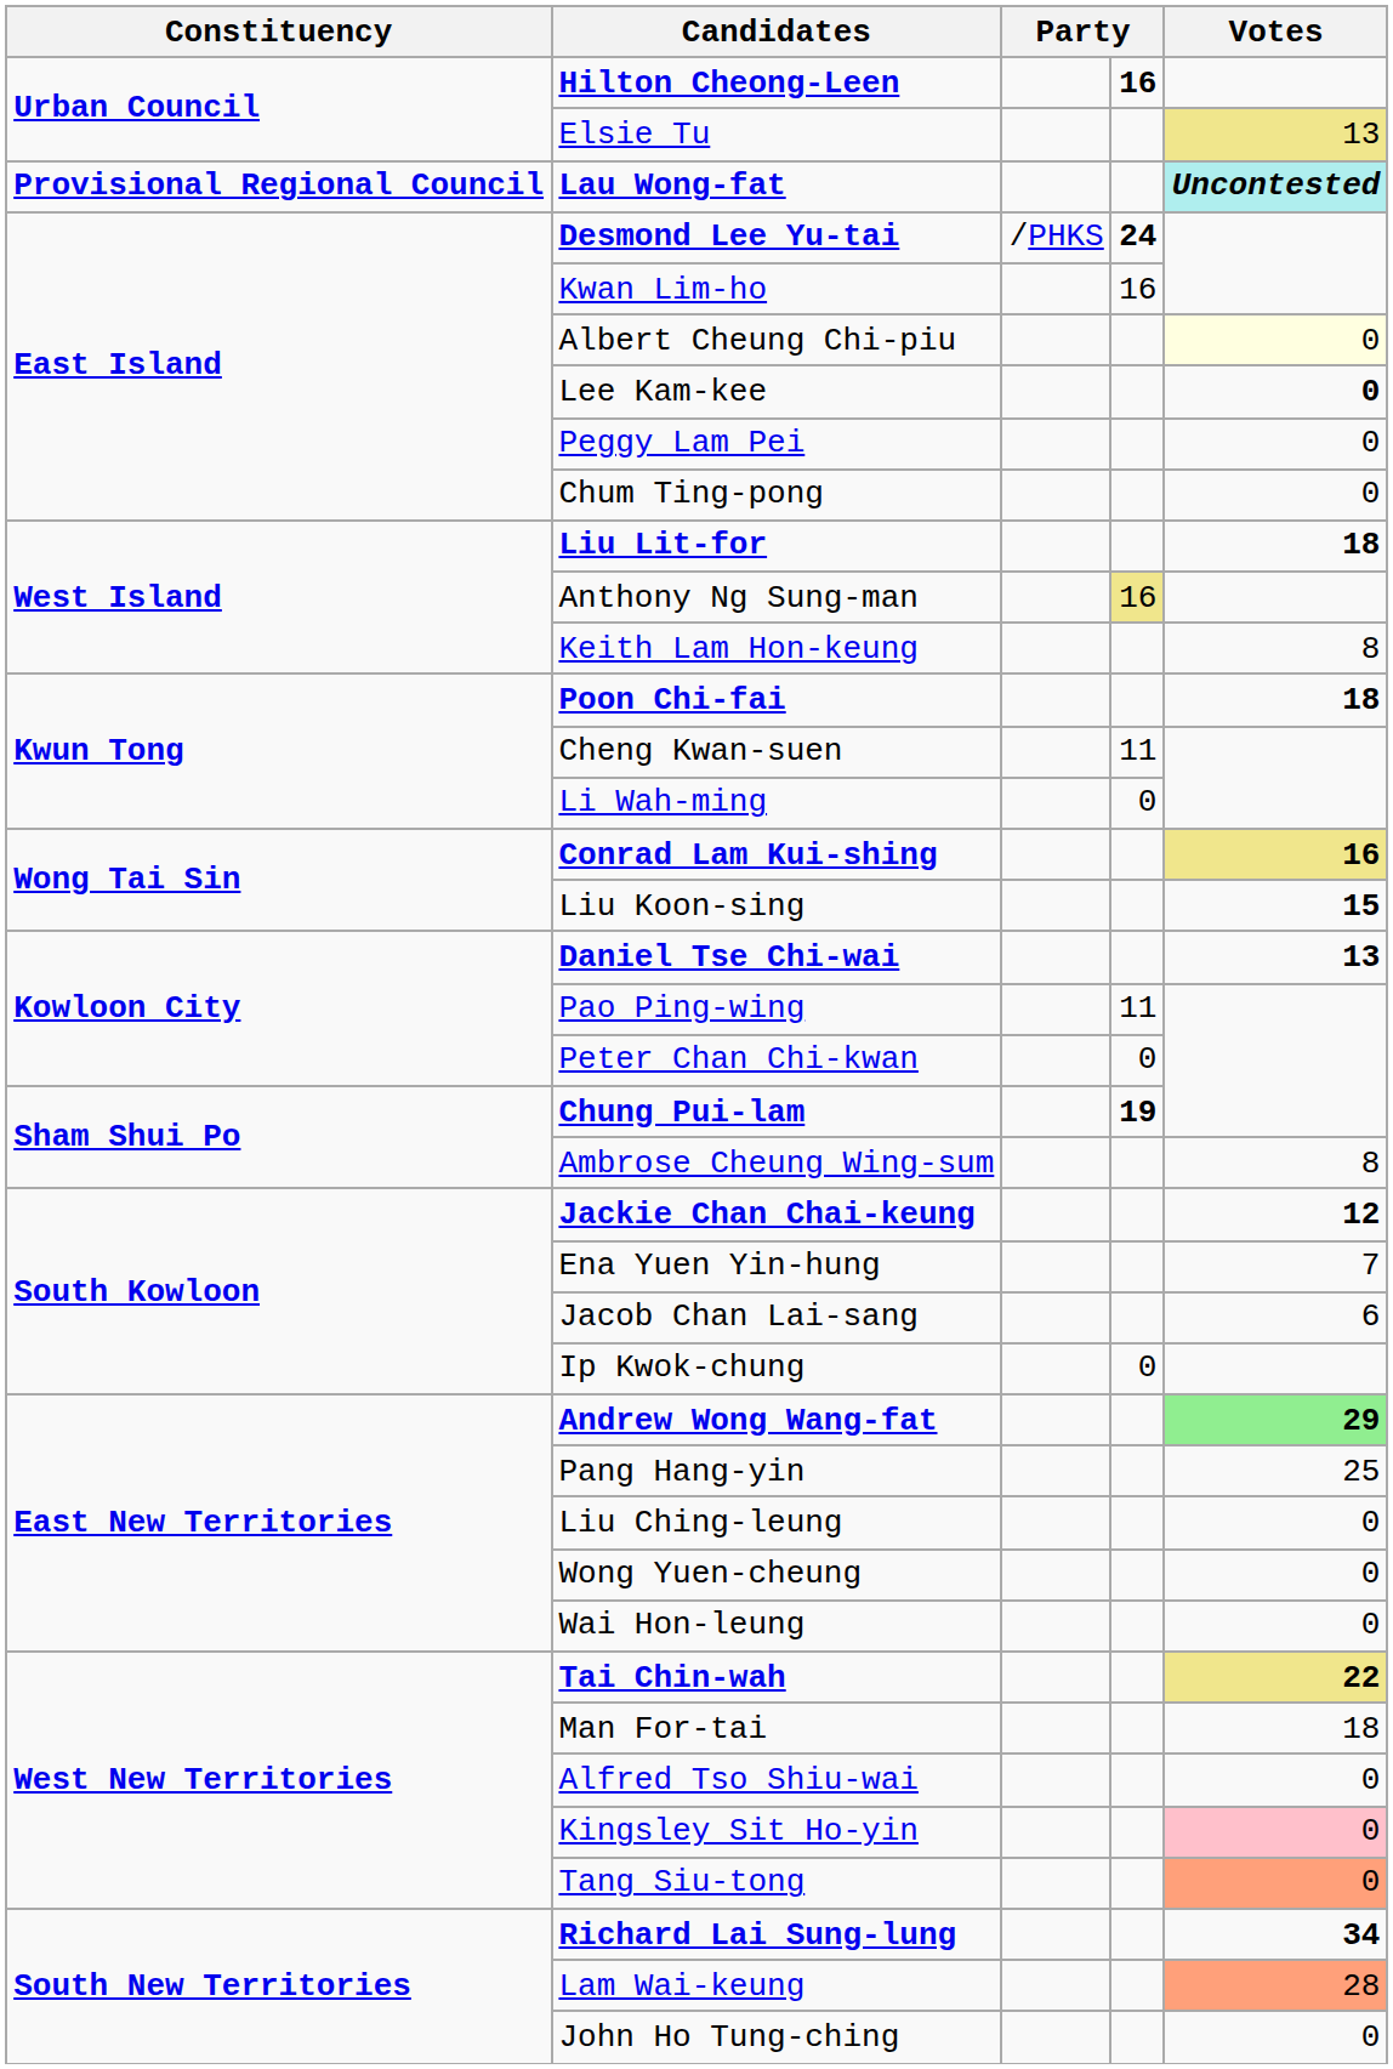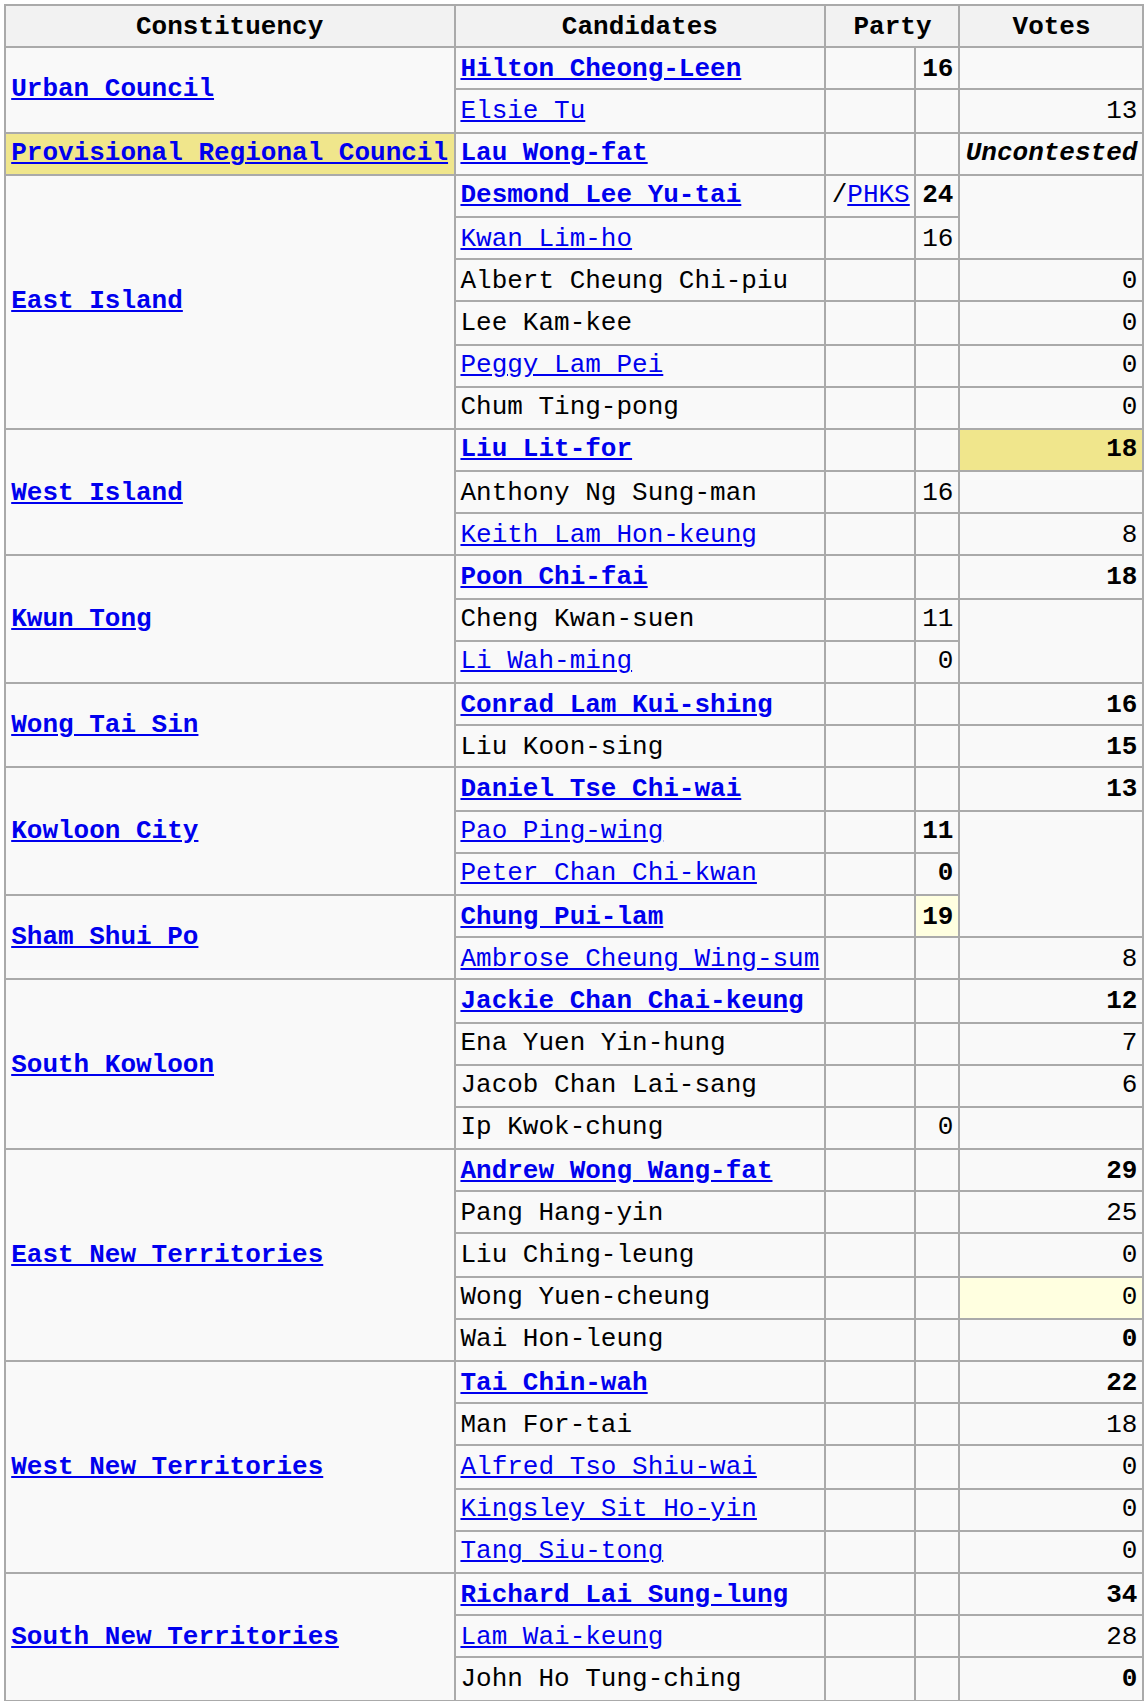Elsie Tu | Votes: khaki background -> no background
Lau Wong-fat | Constituency: no background -> khaki background
Lau Wong-fat | Votes: paleturquoise background -> no background
Albert Cheung Chi-piu | Votes: lightyellow background -> no background
Lee Kam-kee | Votes: bold -> normal
Liu Lit-for | Votes: no background -> khaki background
Anthony Ng Sung-man | column 4: khaki background -> no background
Conrad Lam Kui-shing | Votes: khaki background -> no background
Pao Ping-wing | column 4: normal -> bold
Peter Chan Chi-kwan | column 4: normal -> bold
Chung Pui-lam | column 4: no background -> lightyellow background
Andrew Wong Wang-fat | Votes: lightgreen background -> no background
Wong Yuen-cheung | Votes: no background -> lightyellow background
Wai Hon-leung | Votes: normal -> bold
Tai Chin-wah | Votes: khaki background -> no background
Kingsley Sit Ho-yin | Votes: pink background -> no background
Tang Siu-tong | Votes: lightsalmon background -> no background
Lam Wai-keung | Votes: lightsalmon background -> no background
John Ho Tung-ching | Votes: normal -> bold
